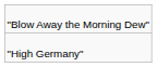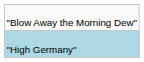row 2 | column 1: no background -> lightblue background
